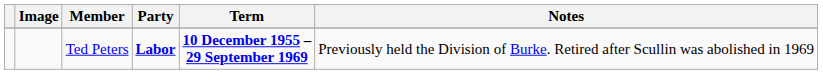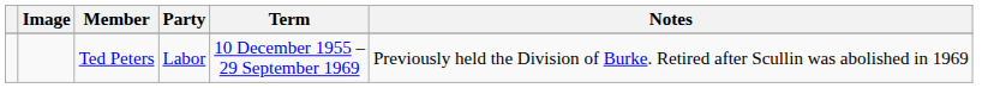Ted Peters | Party: bold -> normal
Ted Peters | Term: bold -> normal
